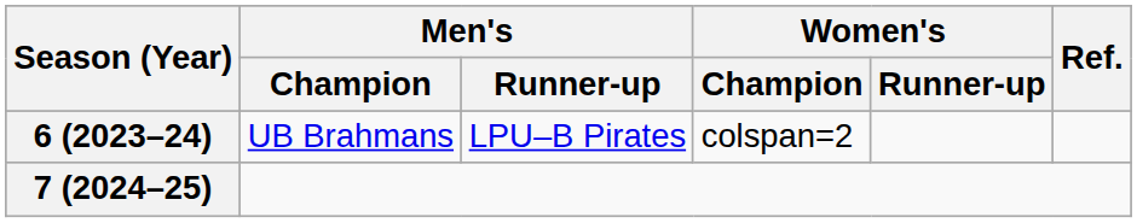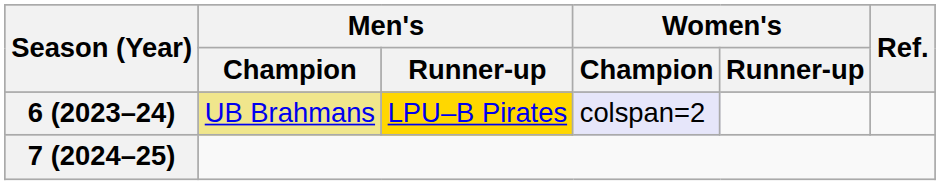6 (2023–24) | Men's / Champion: no background -> khaki background
6 (2023–24) | Men's / Runner-up: no background -> gold background
6 (2023–24) | Women's / Champion: no background -> lavender background
